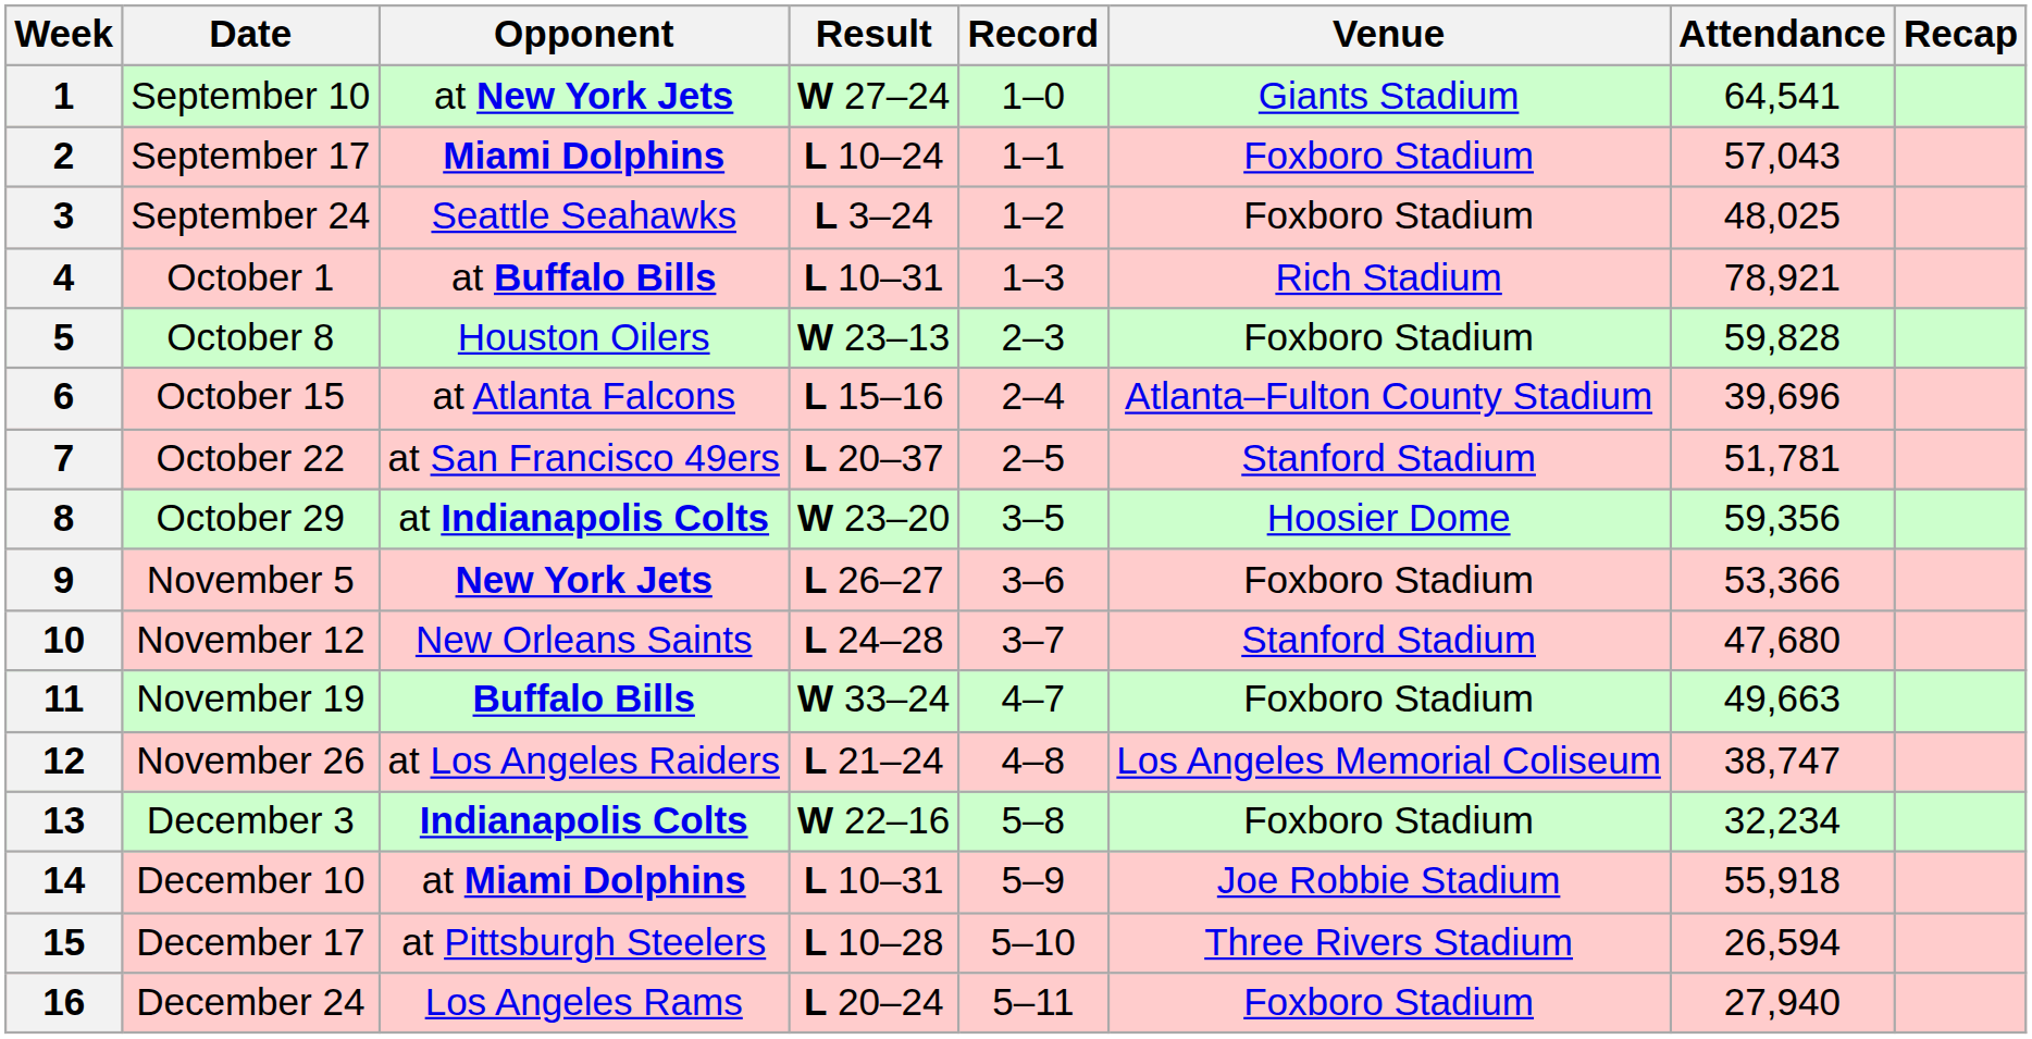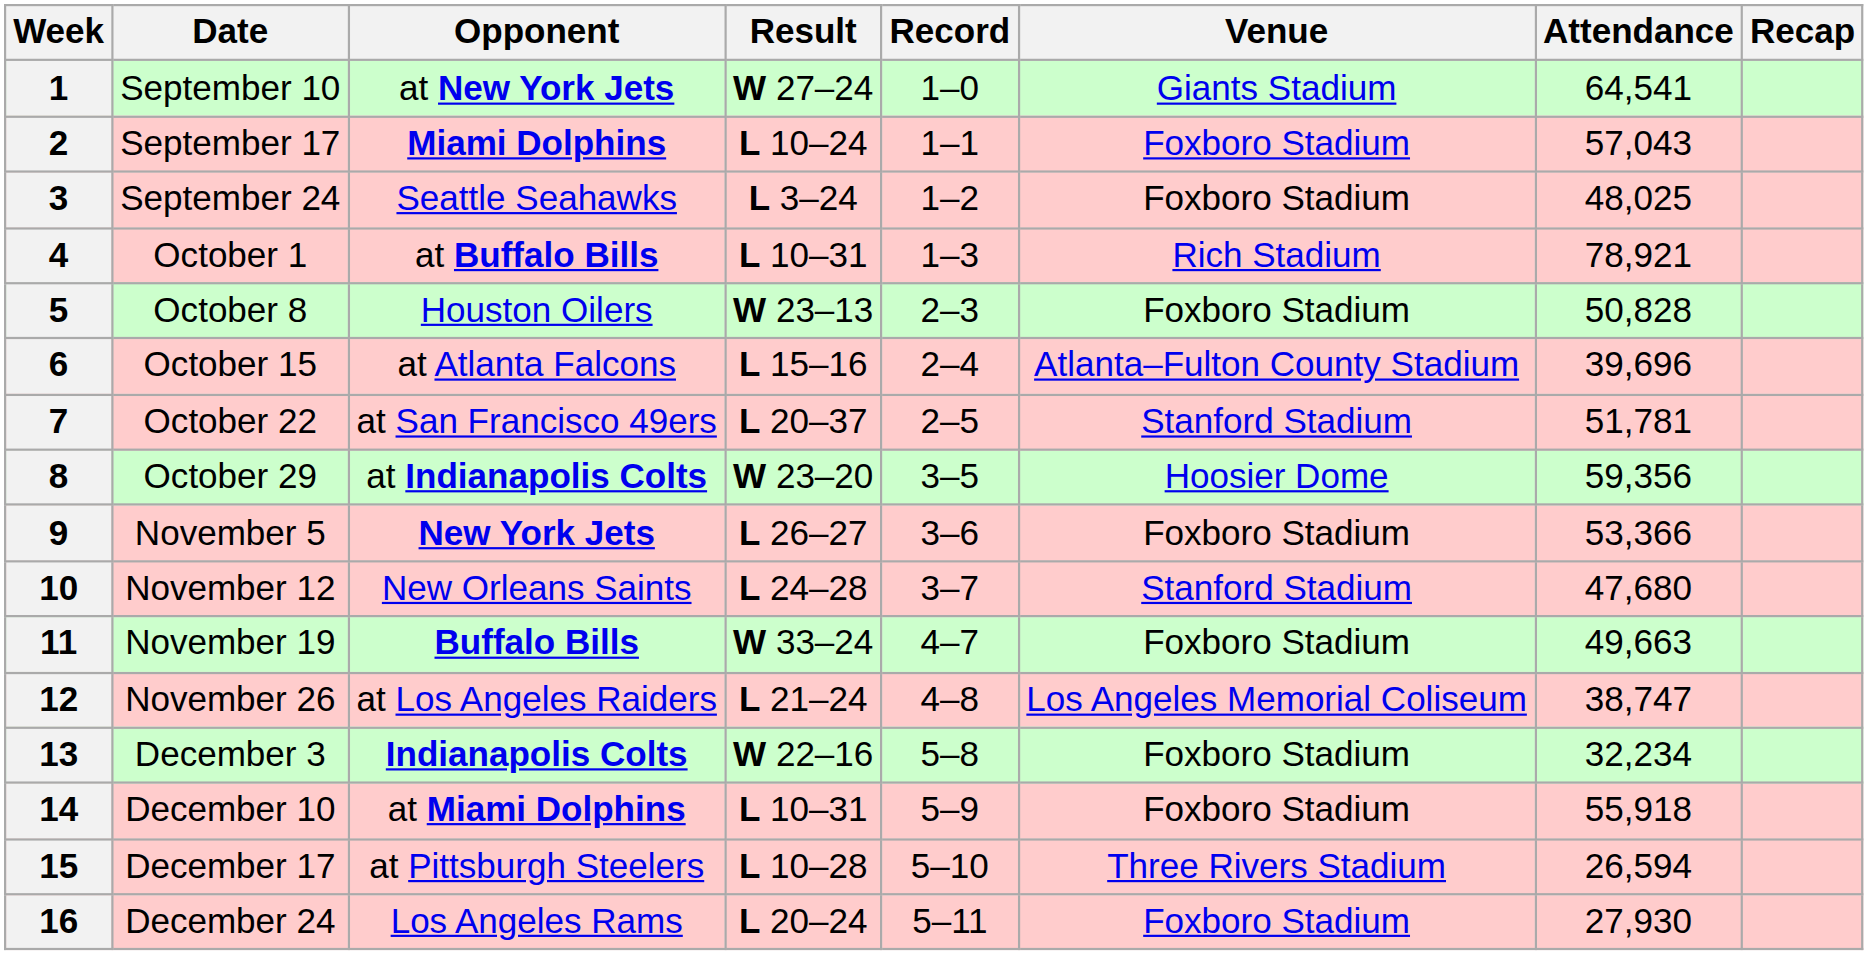5 | Attendance: 59,828 -> 50,828
14 | Venue: Joe Robbie Stadium -> Foxboro Stadium
16 | Attendance: 27,940 -> 27,930
